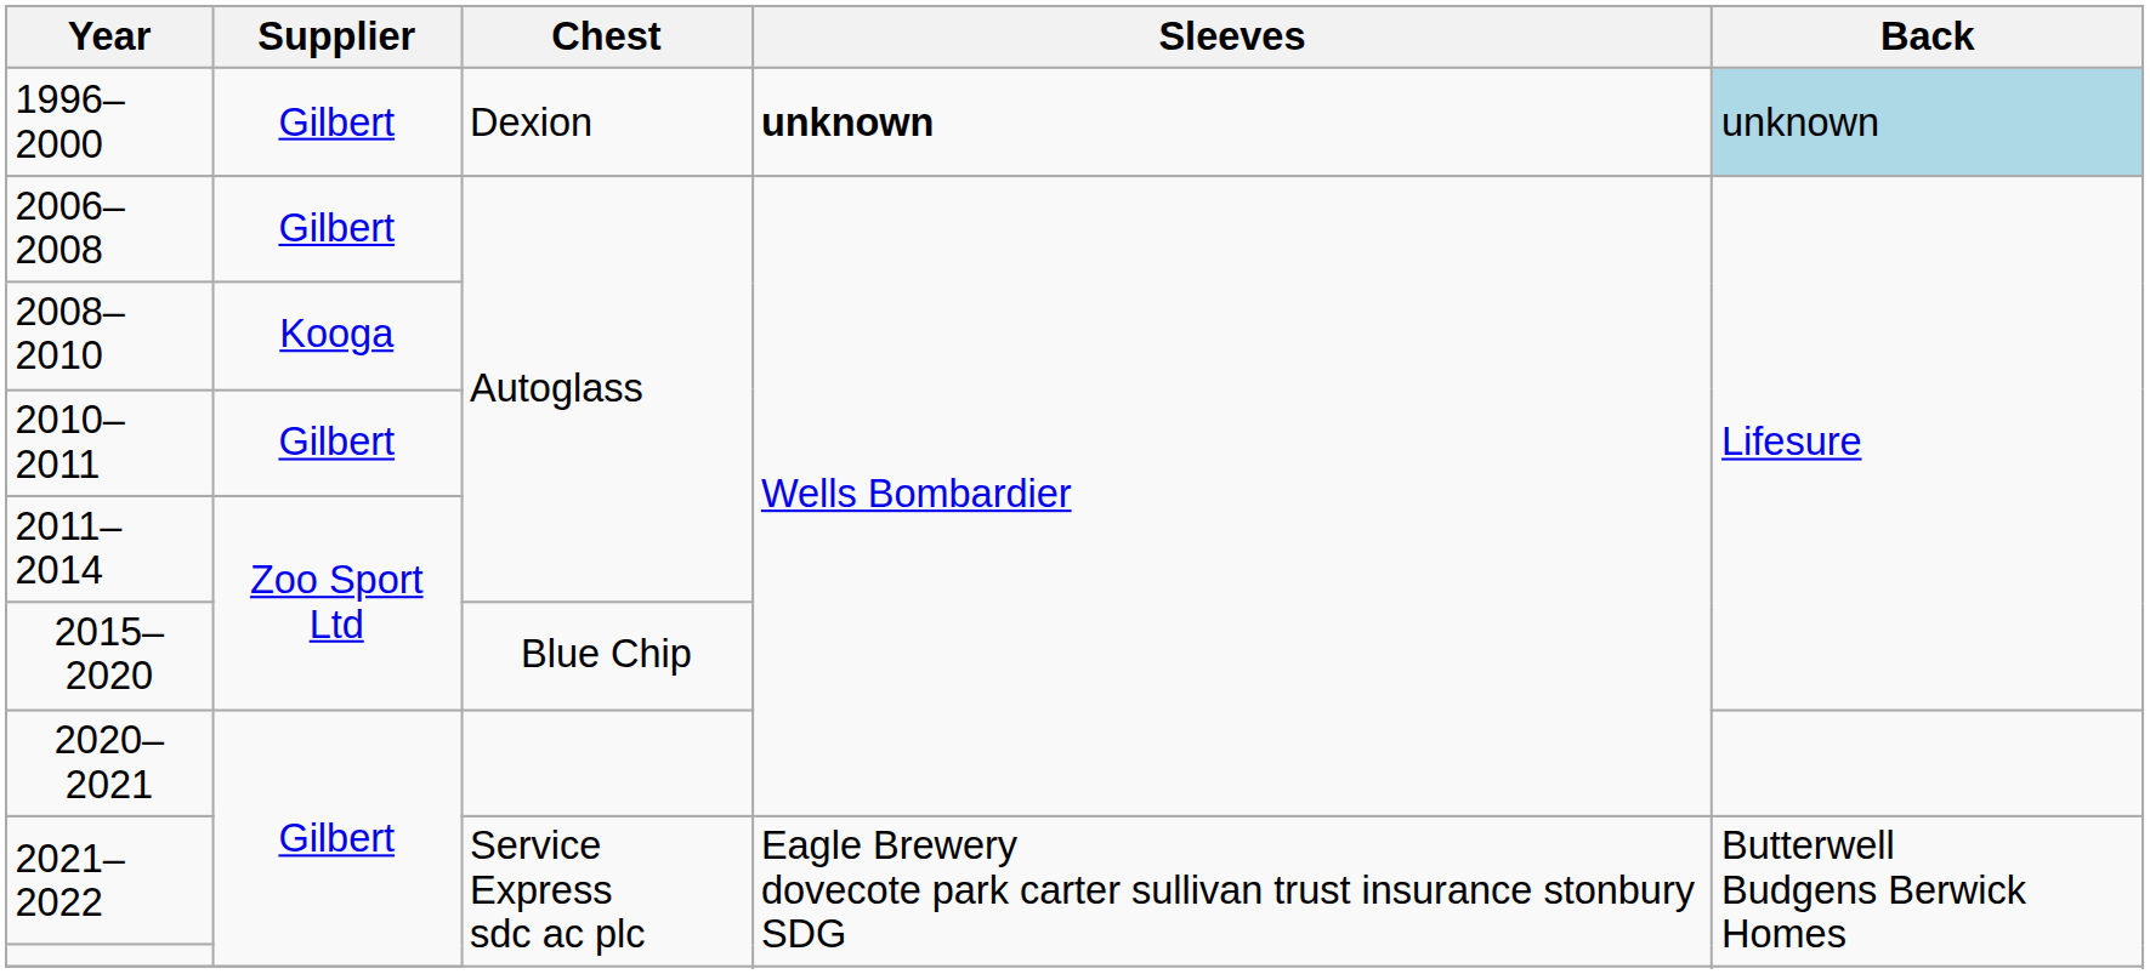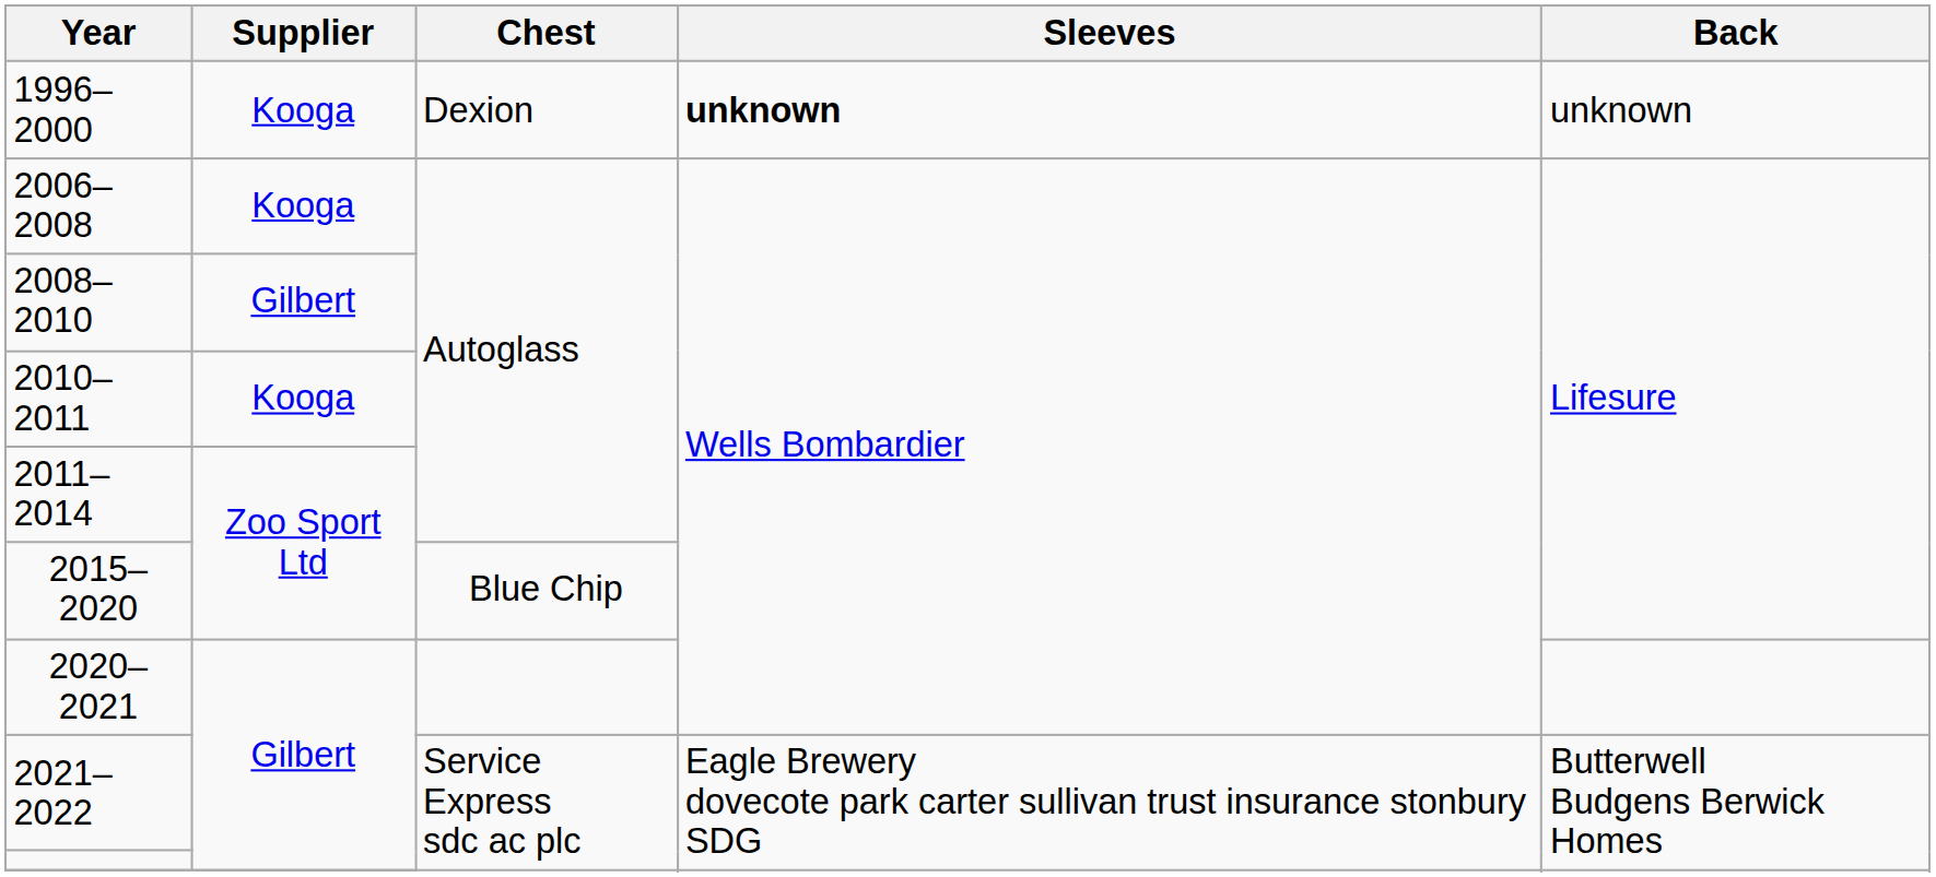1996–2000 | Supplier: Gilbert -> Kooga
1996–2000 | Back: lightblue background -> no background
2006–2008 | Supplier: Gilbert -> Kooga
2008–2010 | Supplier: Kooga -> Gilbert
2010–2011 | Supplier: Gilbert -> Kooga
